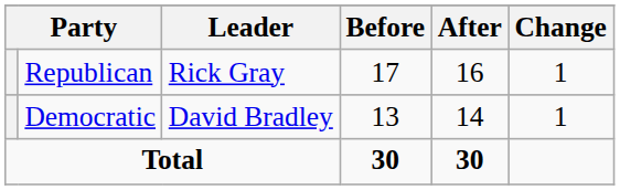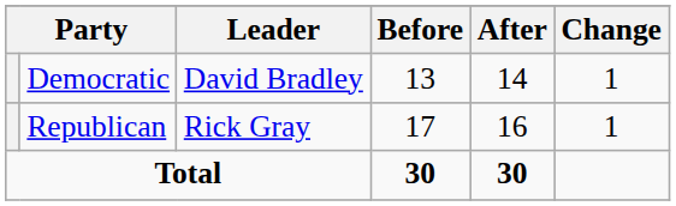rows swapped: Republican <-> Democratic
